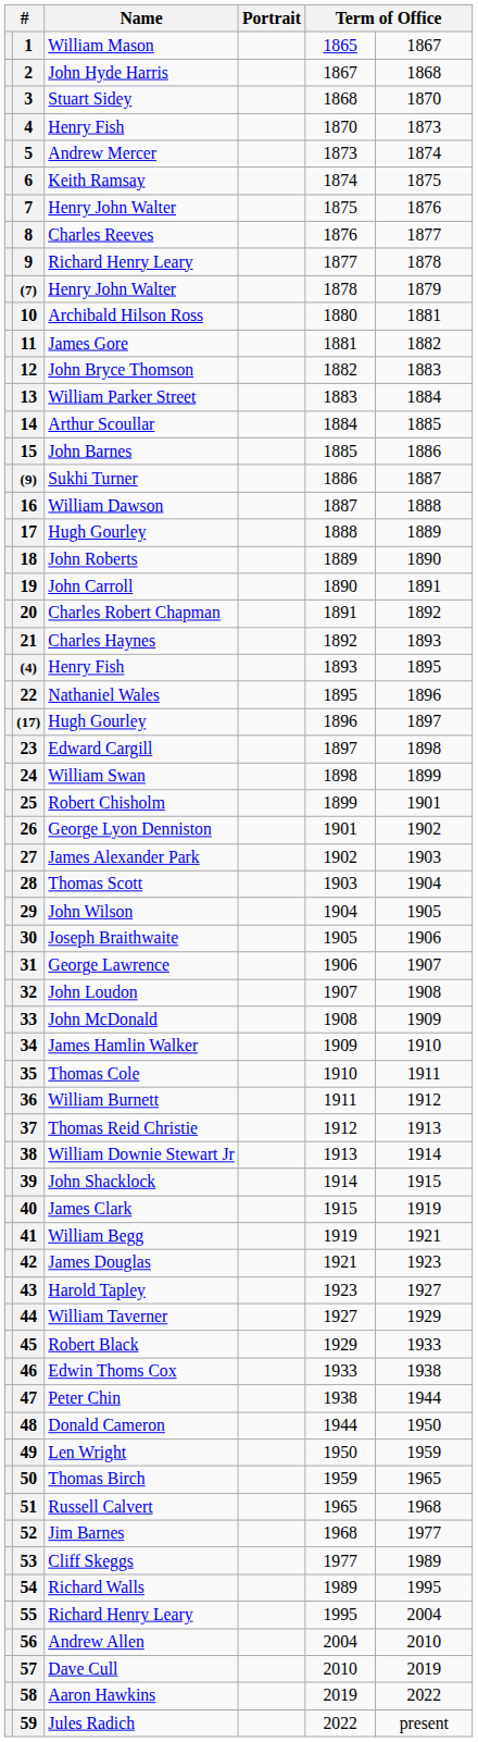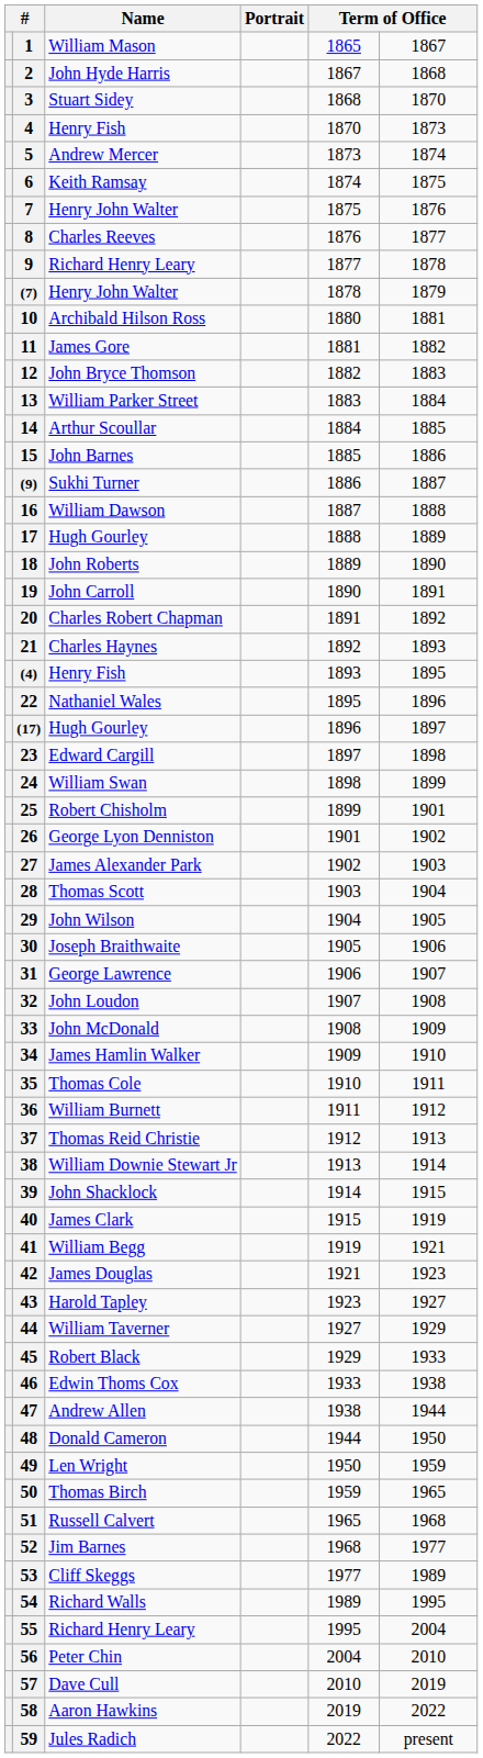47 | Name: Peter Chin -> Andrew Allen
56 | Name: Andrew Allen -> Peter Chin
